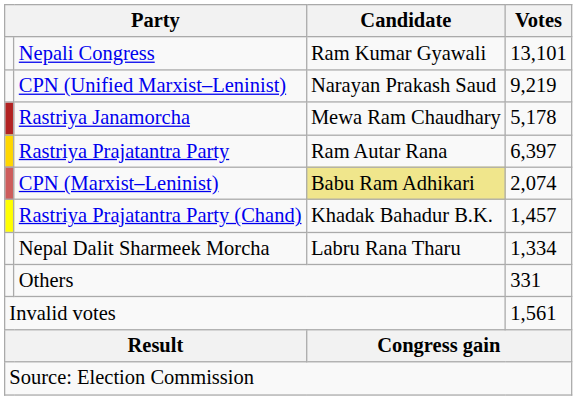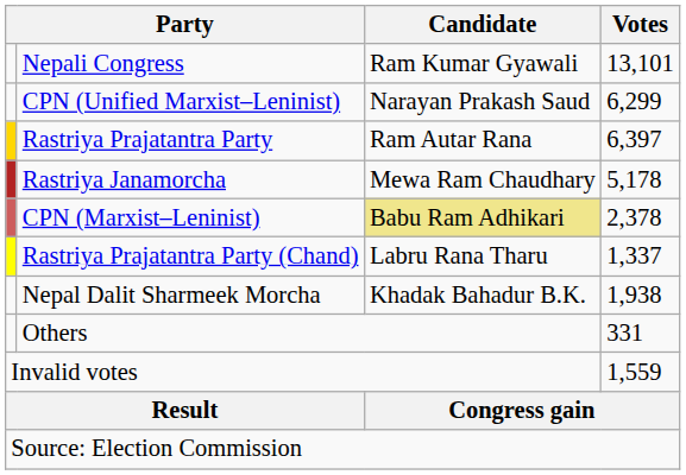CPN (Unified Marxist–Leninist) | Votes: 9,219 -> 6,299
rows swapped: Rastriya Prajatantra Party <-> Rastriya Janamorcha
CPN (Marxist–Leninist) | Votes: 2,074 -> 2,378
Rastriya Prajatantra Party (Chand) | Candidate: Khadak Bahadur B.K. -> Labru Rana Tharu
Rastriya Prajatantra Party (Chand) | Votes: 1,457 -> 1,337
Nepal Dalit Sharmeek Morcha | Candidate: Labru Rana Tharu -> Khadak Bahadur B.K.
Nepal Dalit Sharmeek Morcha | Votes: 1,334 -> 1,938
Invalid votes | Votes: 1,561 -> 1,559
